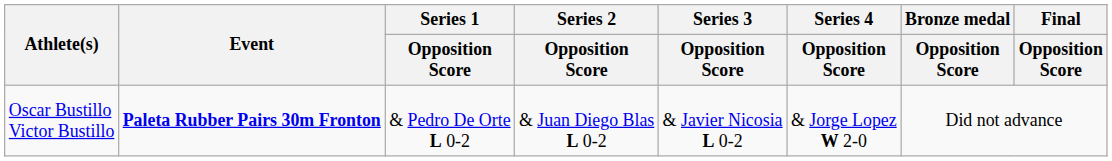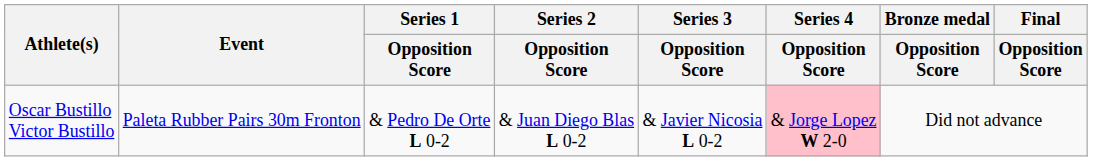Oscar Bustillo Victor Bustillo | Event: bold -> normal
Oscar Bustillo Victor Bustillo | Series 4 / Opposition Score: no background -> pink background
